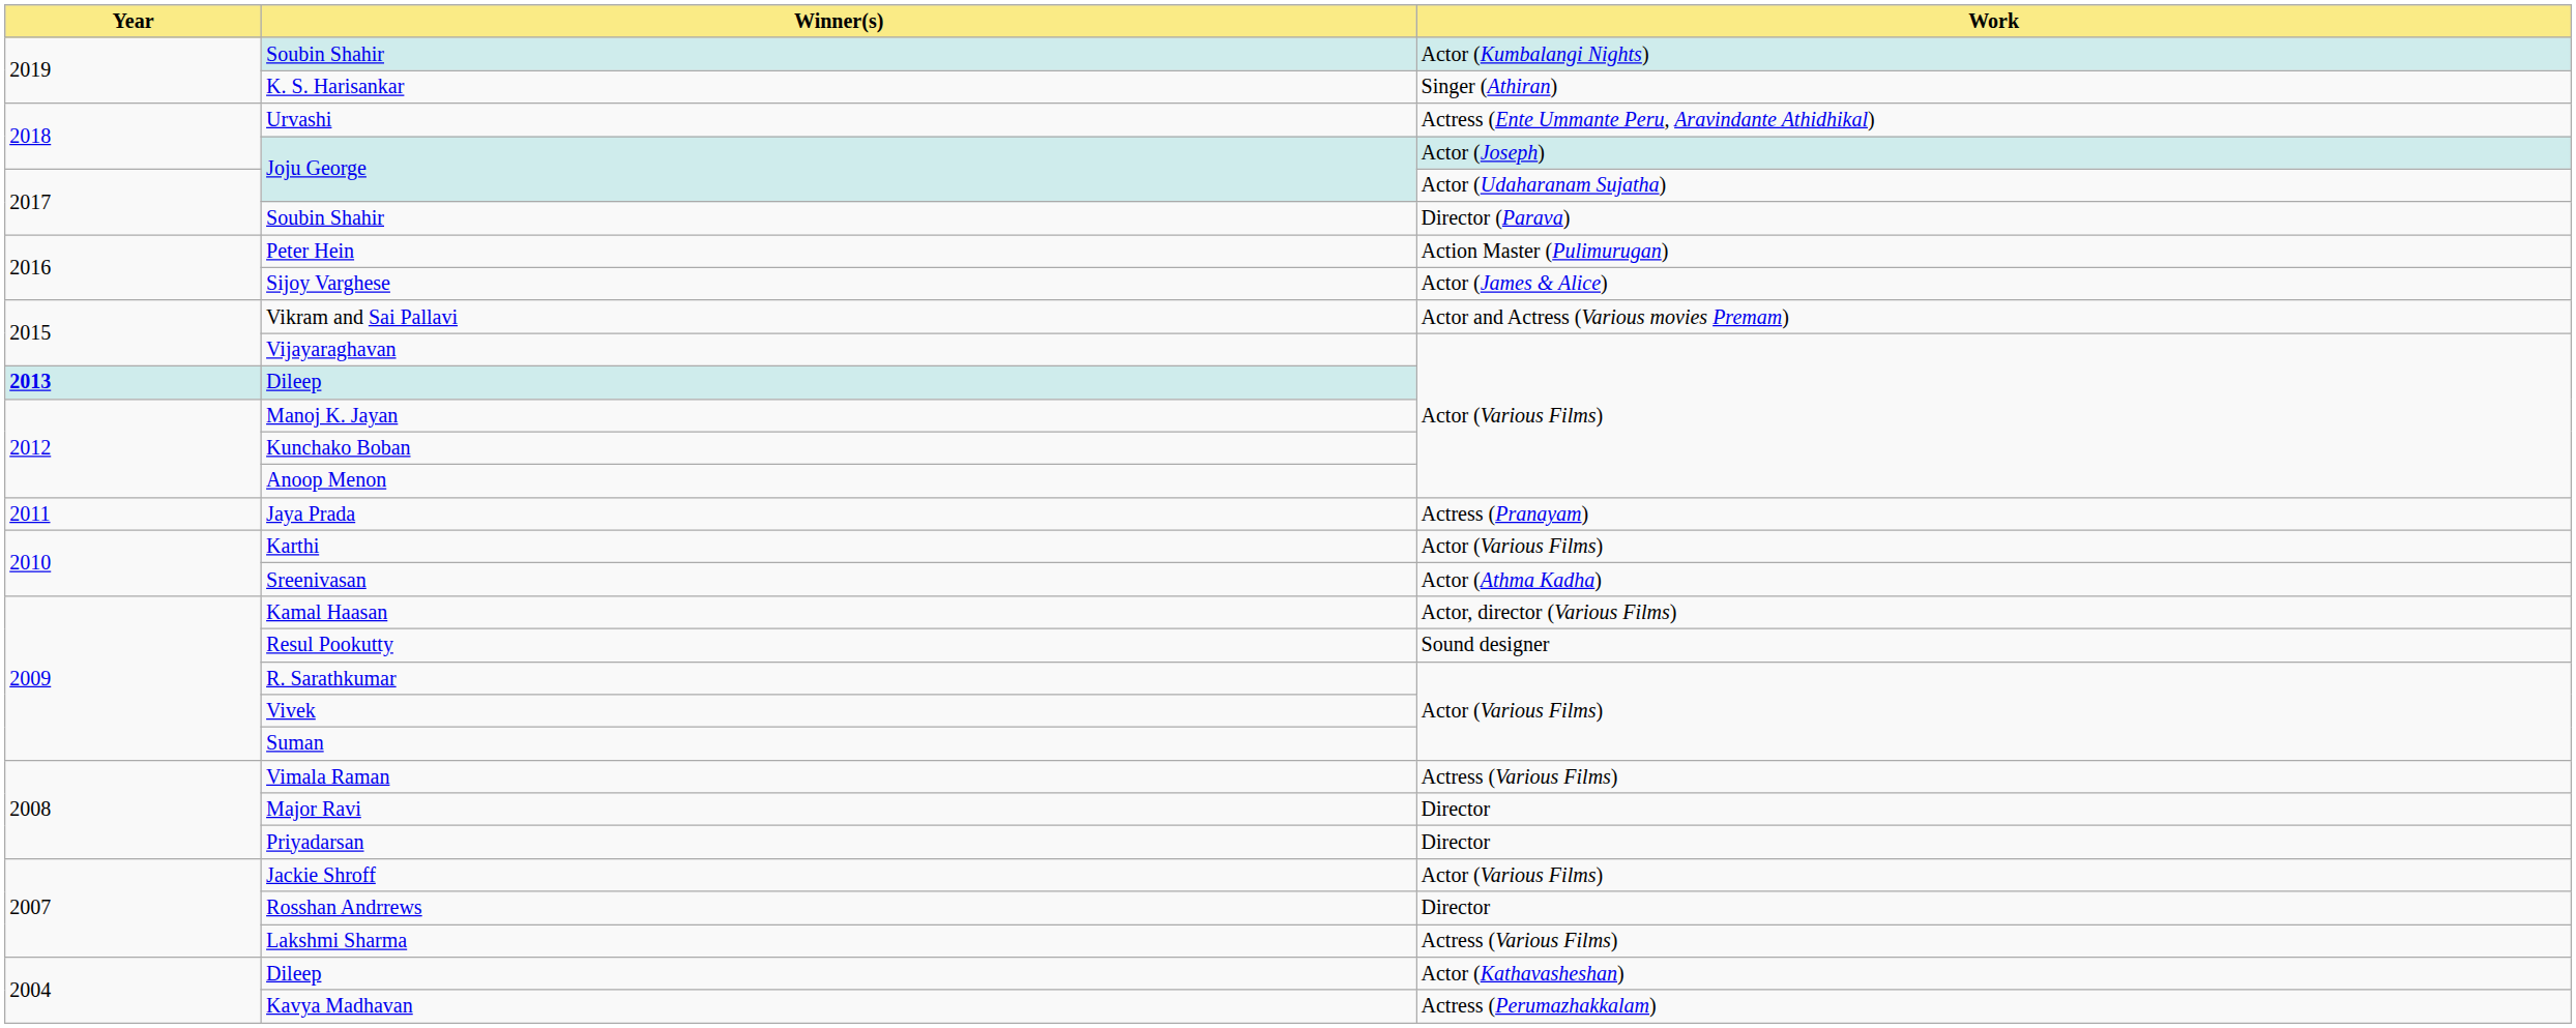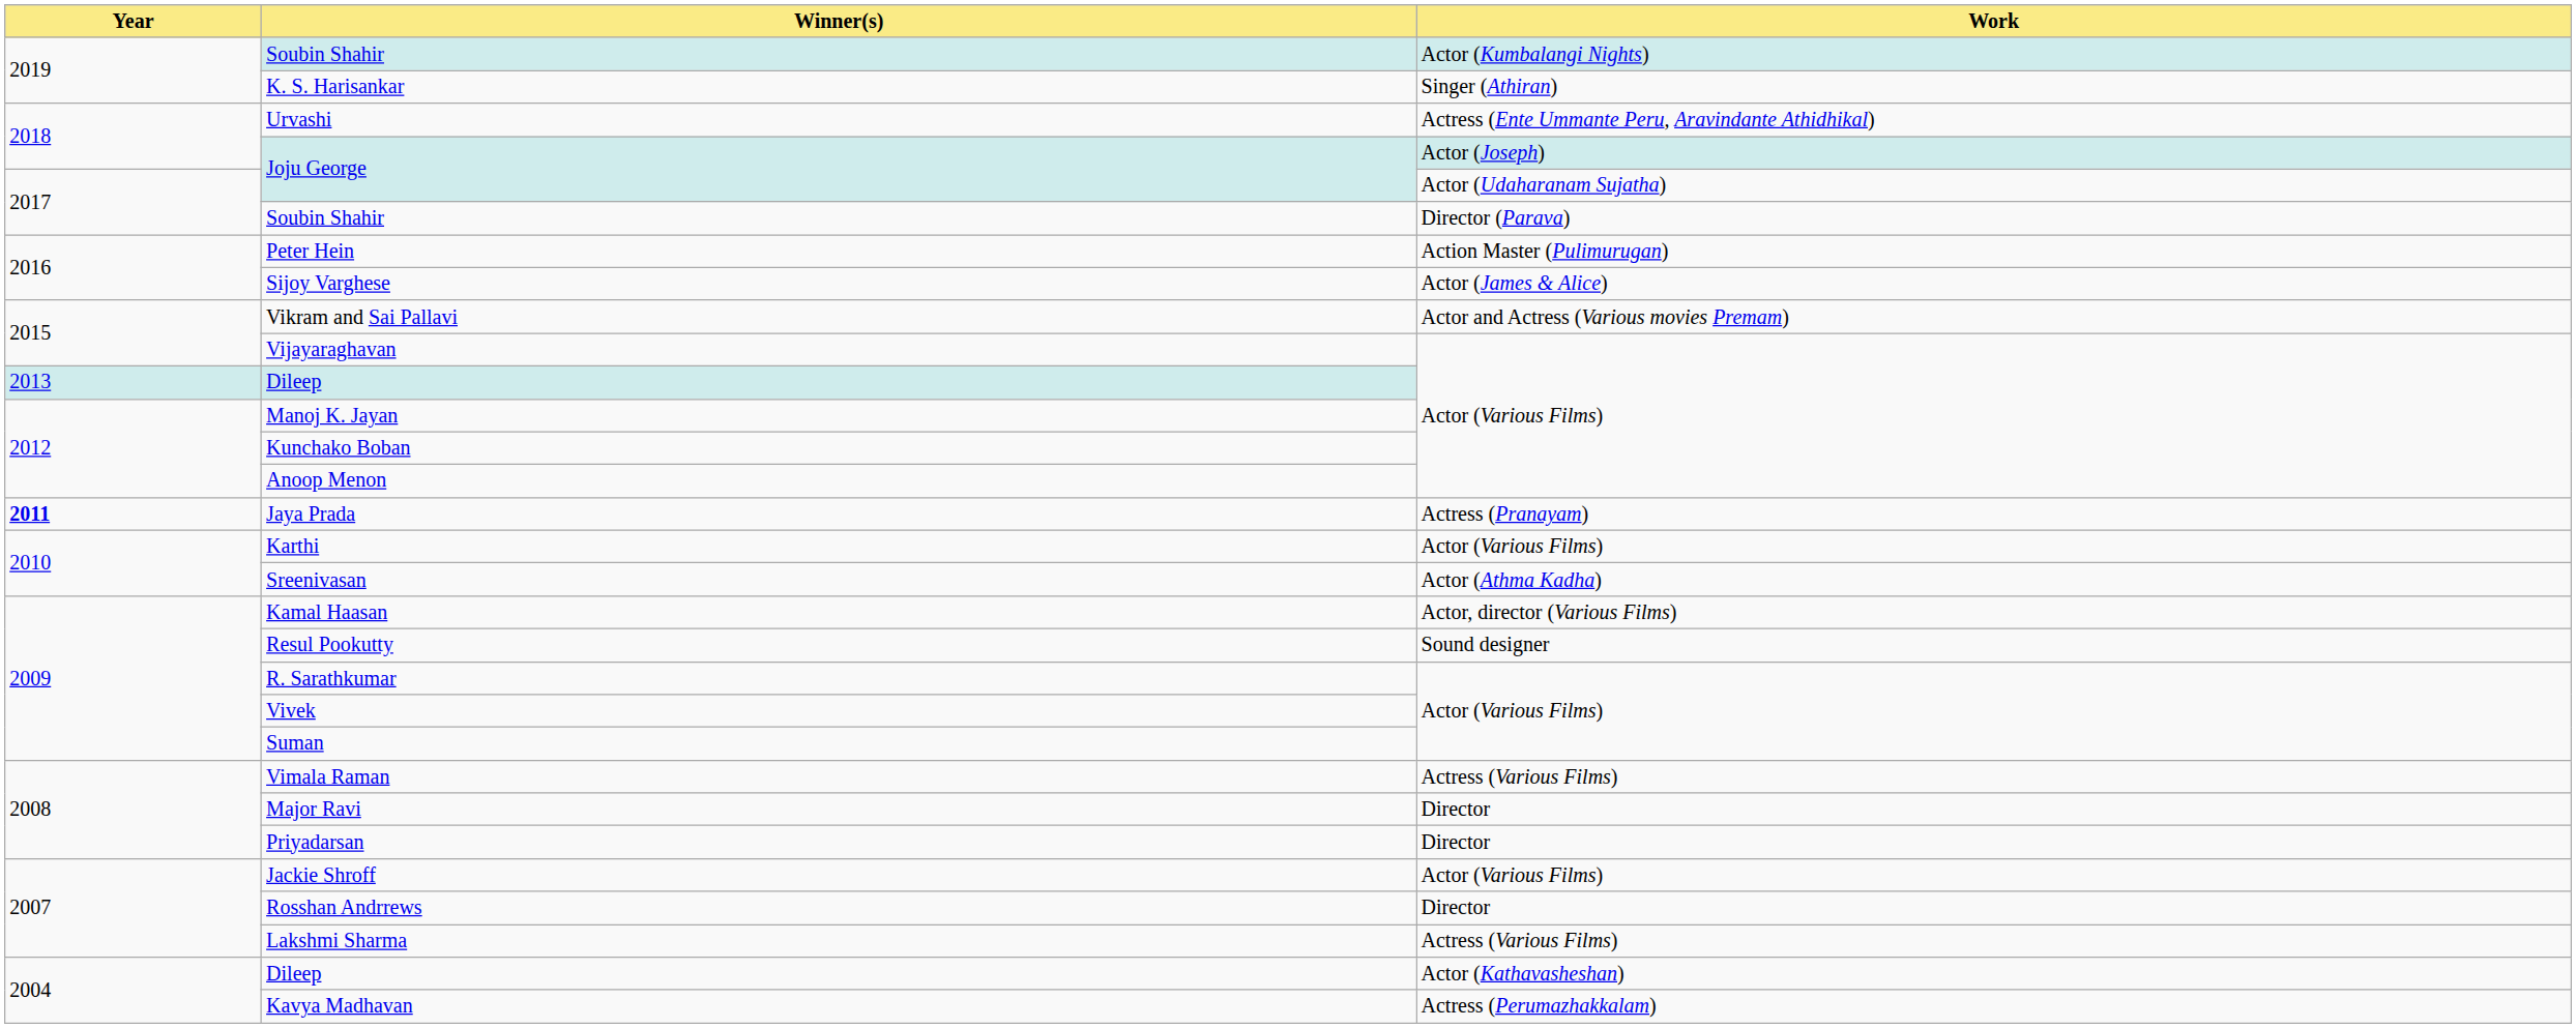Dileep / Actor (Various Films) | Year: bold -> normal
Jaya Prada | Year: normal -> bold
